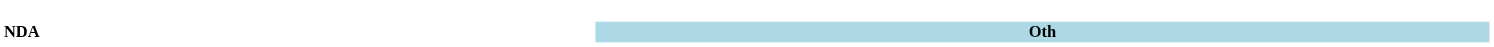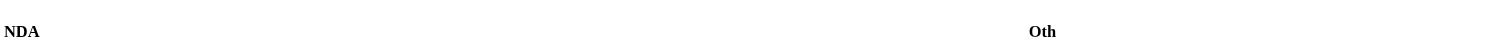NDA | column 2: lightblue background -> no background
